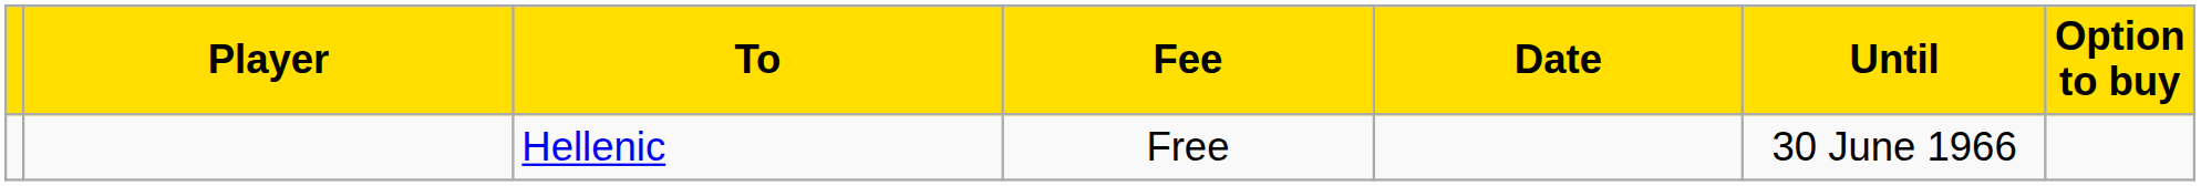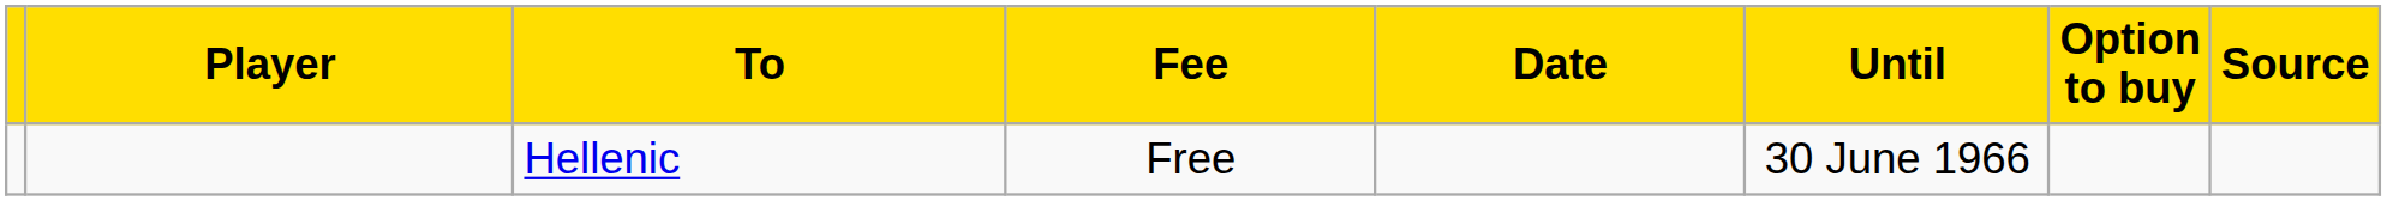+ column: Source
